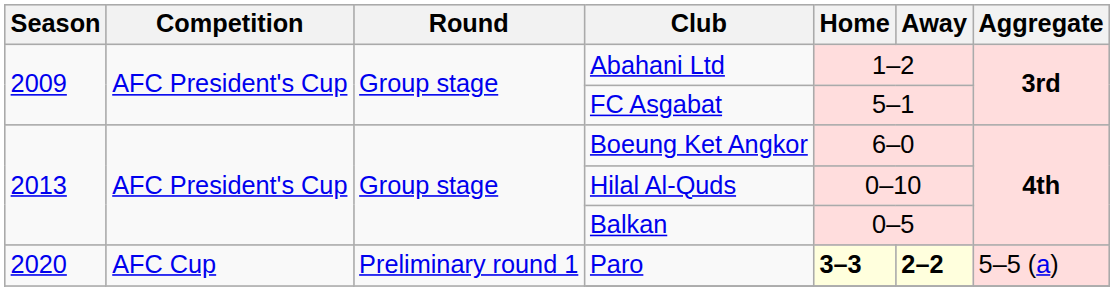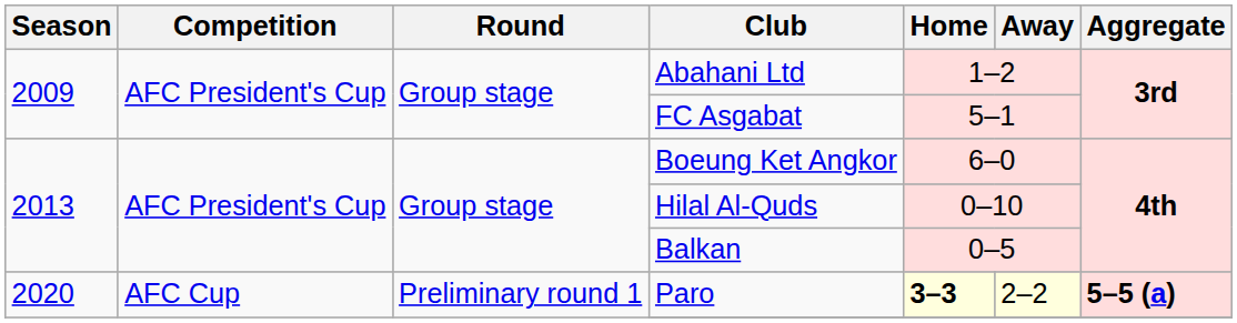Paro | Away: bold -> normal
Paro | Aggregate: normal -> bold
